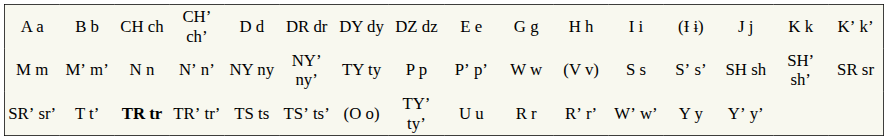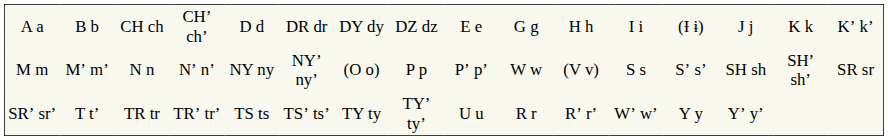M m | column 7: TY ty -> (O o)
SRʼ srʼ | column 3: bold -> normal
SRʼ srʼ | column 7: (O o) -> TY ty
